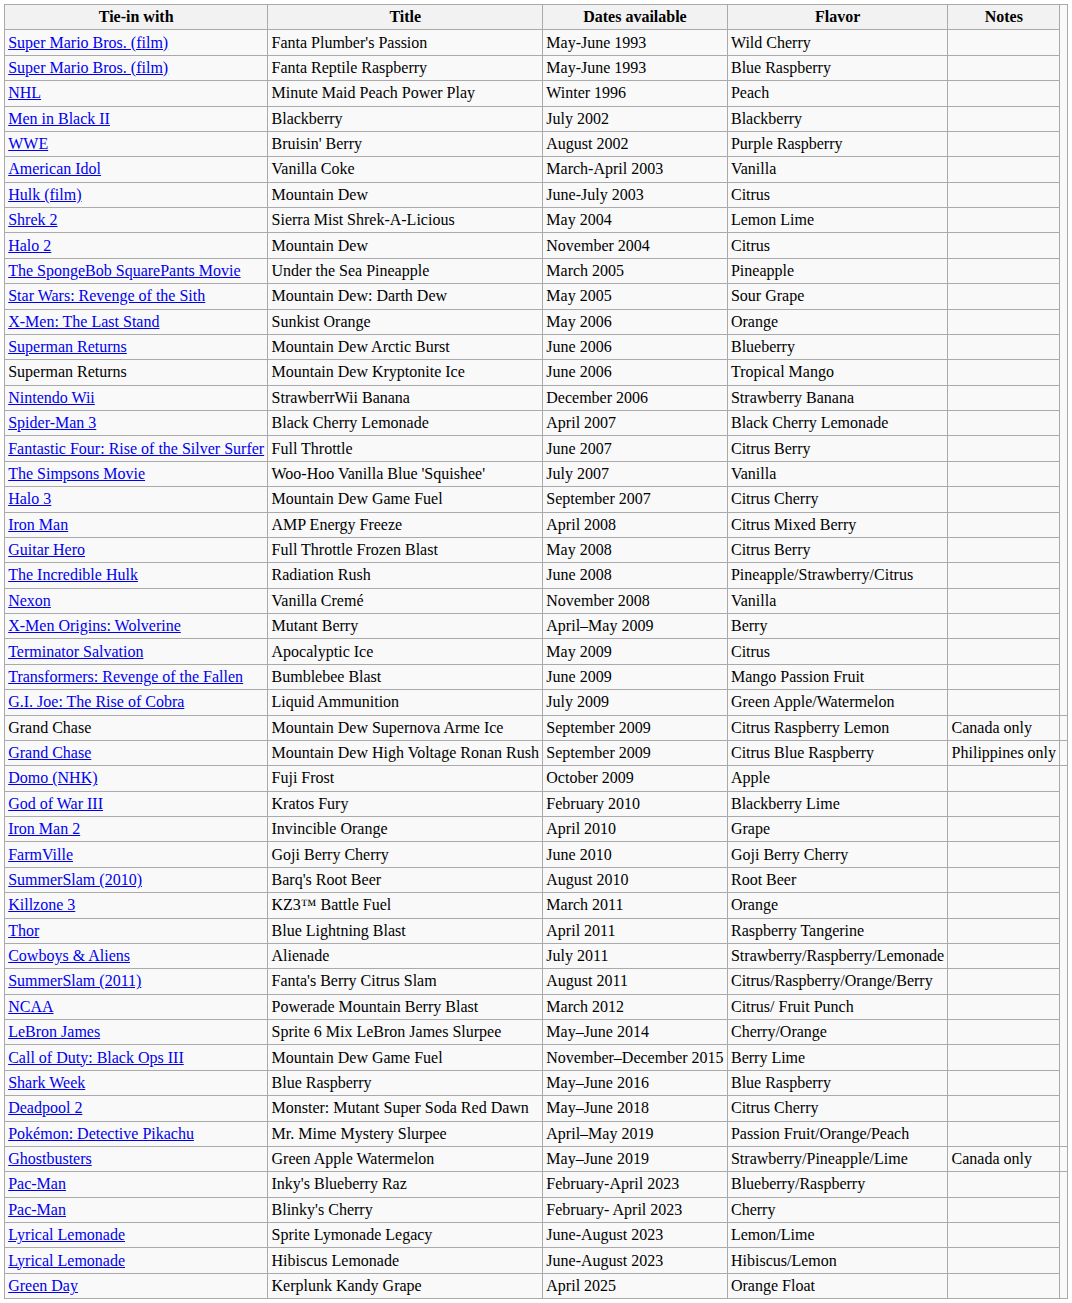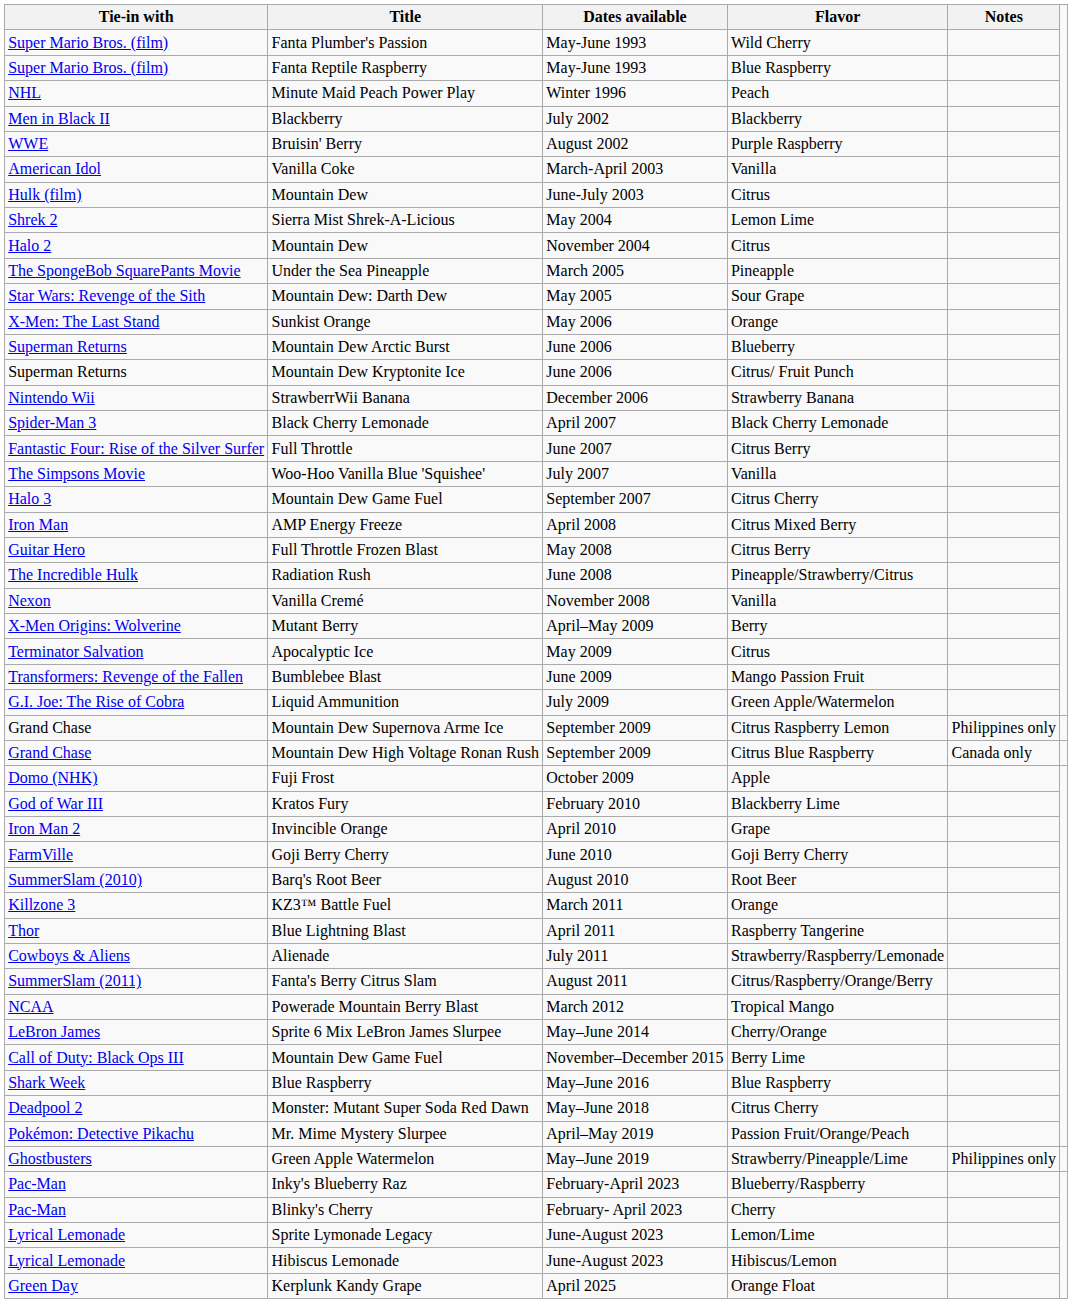Mountain Dew Kryptonite Ice | Flavor: Tropical Mango -> Citrus/ Fruit Punch
Mountain Dew Supernova Arme Ice | Notes: Canada only -> Philippines only
Mountain Dew High Voltage Ronan Rush | Notes: Philippines only -> Canada only
Powerade Mountain Berry Blast | Flavor: Citrus/ Fruit Punch -> Tropical Mango
Green Apple Watermelon | Notes: Canada only -> Philippines only
